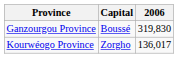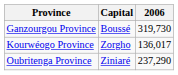Ganzourgou Province | 2006: 319,830 -> 319,730
+ row: Oubritenga Province | Ziniaré | 237,290
